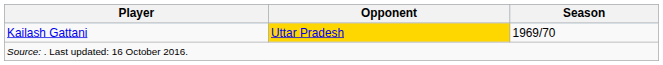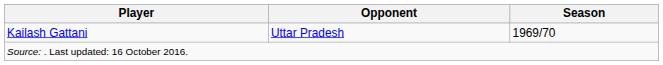Kailash Gattani | Opponent: gold background -> no background
